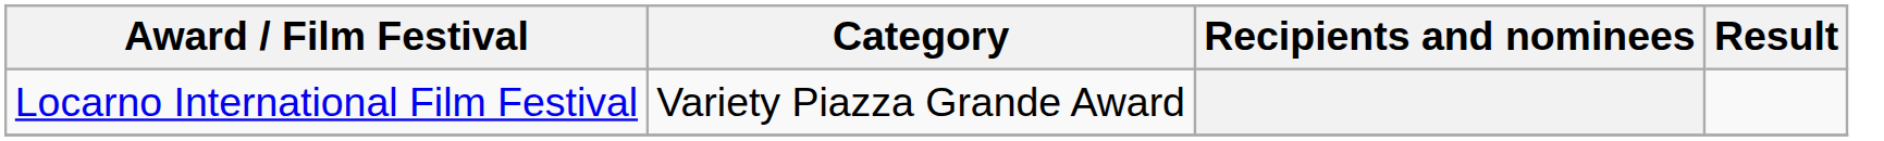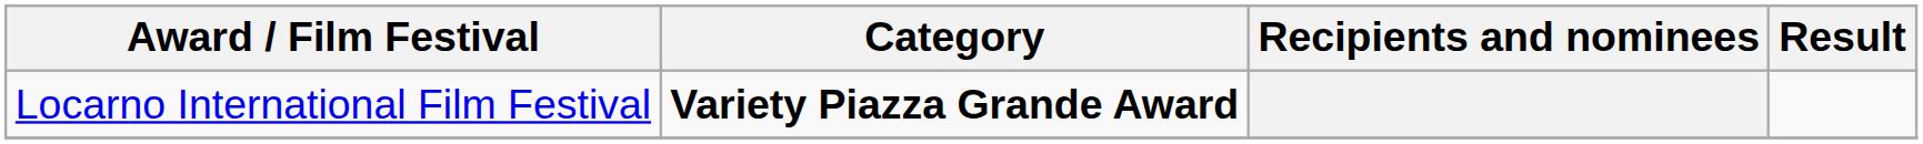Locarno International Film Festival | Category: normal -> bold
